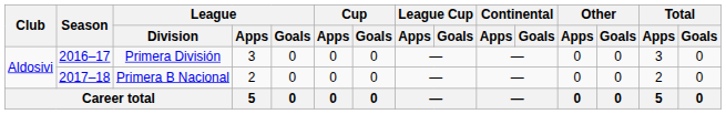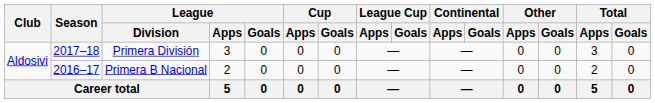Primera División | Season: 2016–17 -> 2017–18
Primera B Nacional | Season: 2017–18 -> 2016–17
